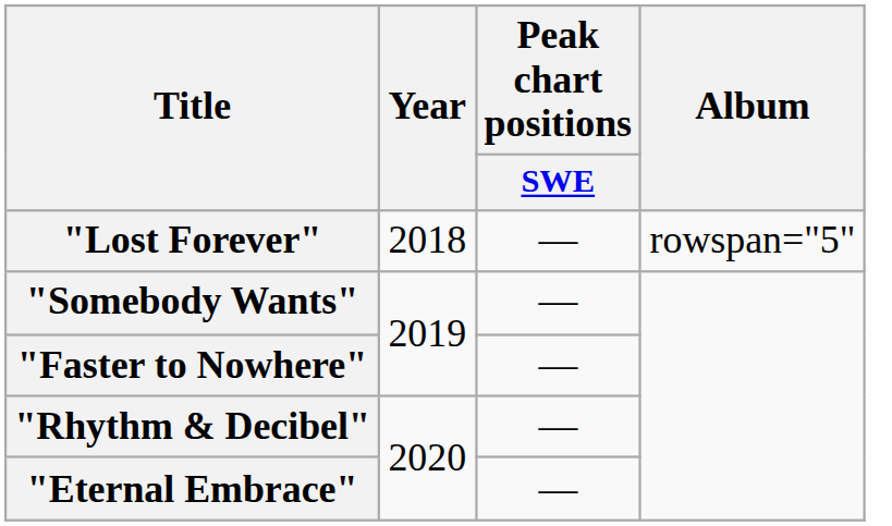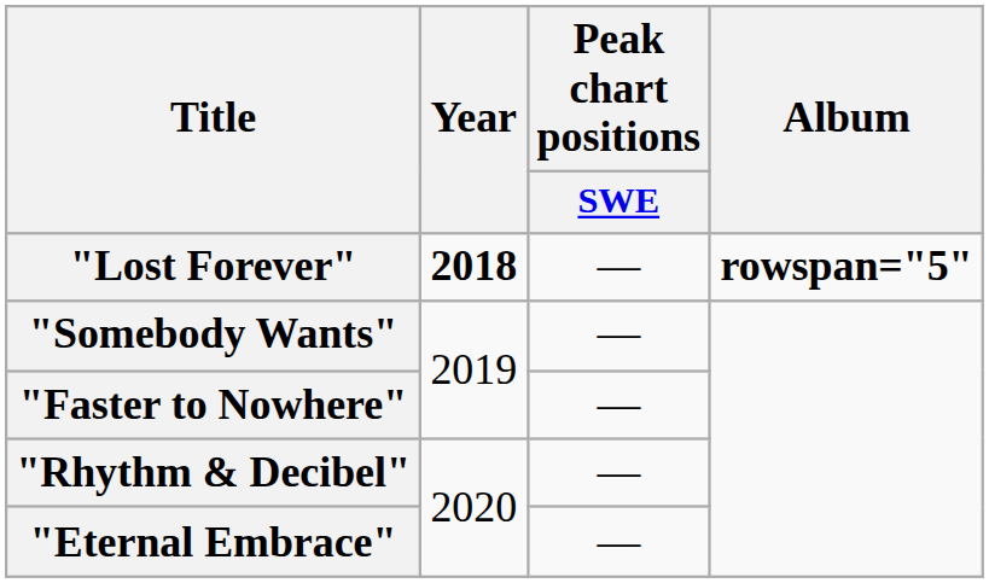"Lost Forever" | Year: normal -> bold
"Lost Forever" | Album: normal -> bold
